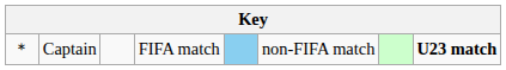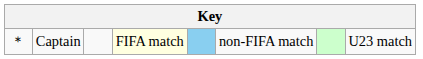Captain | column 4: no background -> lightyellow background
Captain | column 8: bold -> normal
